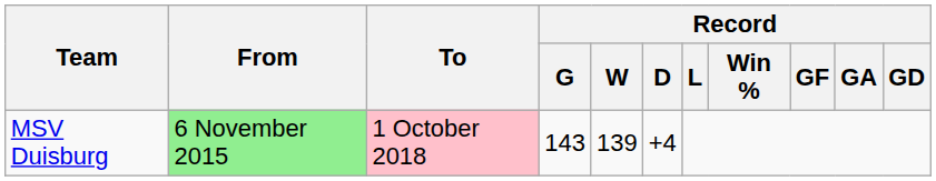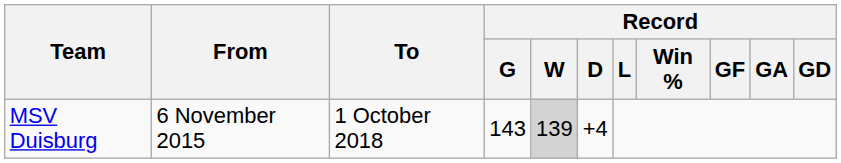MSV Duisburg | From: lightgreen background -> no background
MSV Duisburg | To: pink background -> no background
MSV Duisburg | Record / W: no background -> lightgrey background
